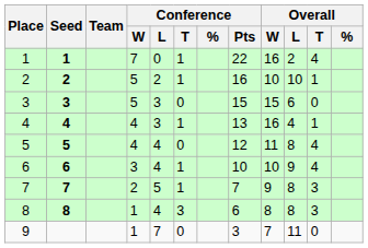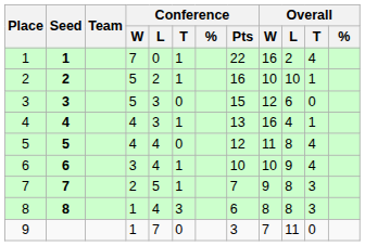row 5 | Overall / W: 15 -> 12
